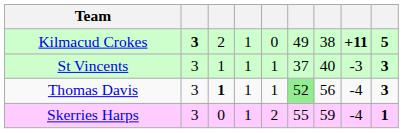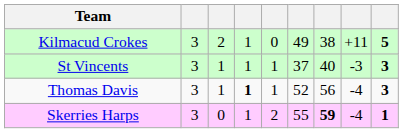Kilmacud Crokes | column 2: bold -> normal
Kilmacud Crokes | column 8: bold -> normal
Thomas Davis | column 3: bold -> normal
Thomas Davis | column 4: normal -> bold
Thomas Davis | column 6: lightgreen background -> no background
Skerries Harps | column 7: normal -> bold
